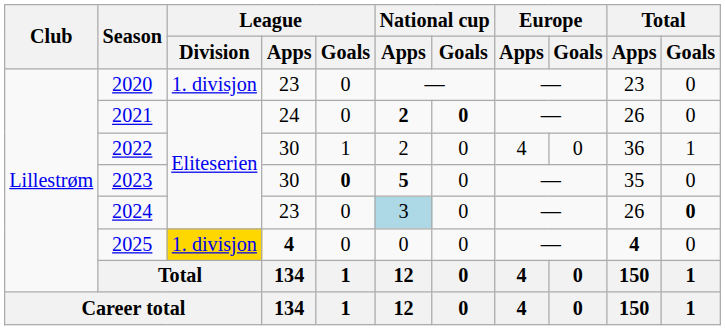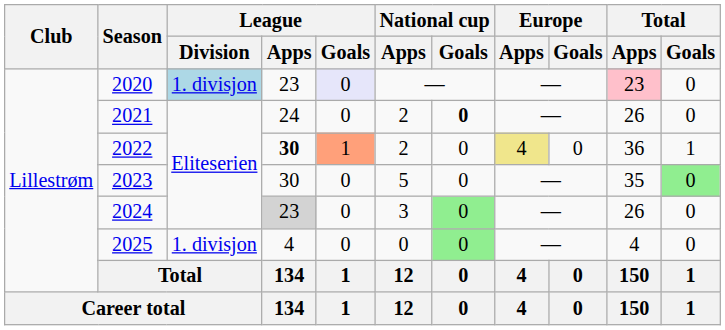2020 | League / Division: no background -> lightblue background
2020 | League / Goals: no background -> lavender background
2020 | Total / Apps: no background -> pink background
2021 | National cup / Apps: bold -> normal
2022 | League / Apps: normal -> bold
2022 | League / Goals: no background -> lightsalmon background
2022 | Europe / Apps: no background -> khaki background
2023 | League / Goals: bold -> normal
2023 | National cup / Apps: bold -> normal
2023 | Total / Goals: no background -> lightgreen background
2024 | League / Apps: no background -> lightgrey background
2024 | National cup / Apps: lightblue background -> no background
2024 | National cup / Goals: no background -> lightgreen background
2024 | Total / Goals: bold -> normal
2025 | League / Division: gold background -> no background
2025 | League / Apps: bold -> normal
2025 | National cup / Goals: no background -> lightgreen background
2025 | Total / Apps: bold -> normal
